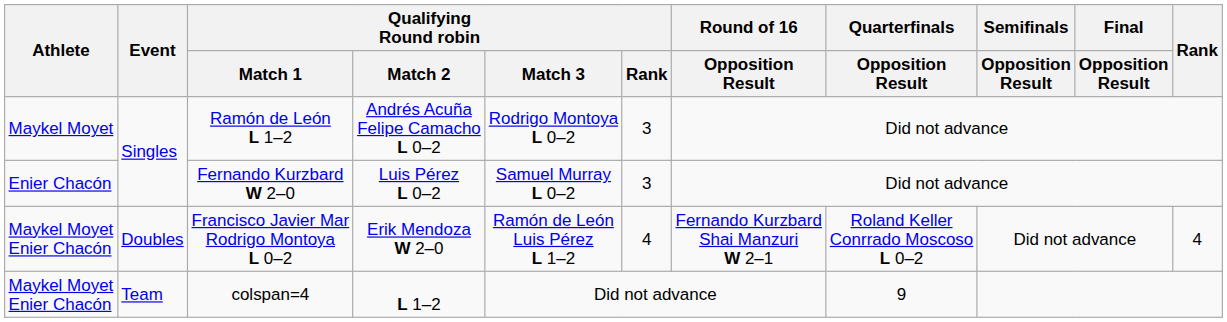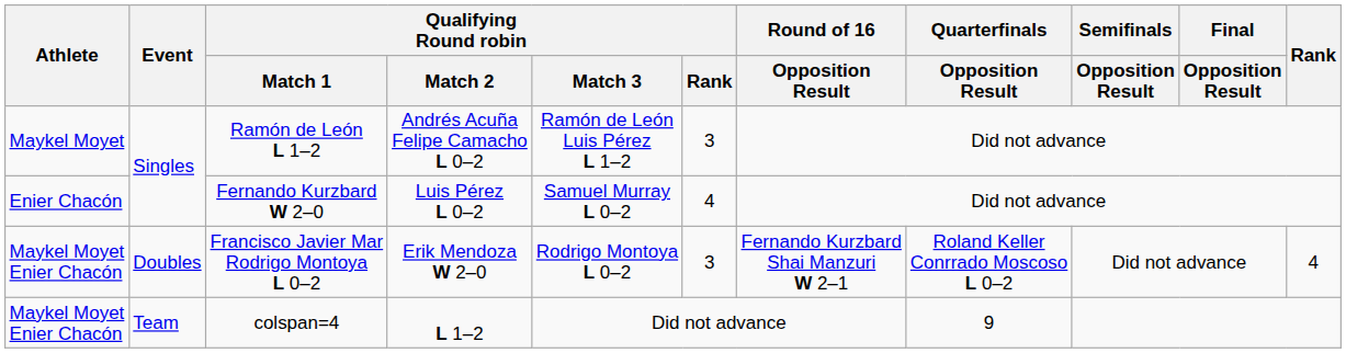Ramón de León L 1–2 | Qualifying Round robin / Match 3: Rodrigo Montoya L 0–2 -> Ramón de León Luis Pérez L 1–2
Fernando Kurzbard W 2–0 | Qualifying Round robin / Rank: 3 -> 4
Francisco Javier Mar Rodrigo Montoya L 0–2 | Qualifying Round robin / Match 3: Ramón de León Luis Pérez L 1–2 -> Rodrigo Montoya L 0–2
Francisco Javier Mar Rodrigo Montoya L 0–2 | Qualifying Round robin / Rank: 4 -> 3
